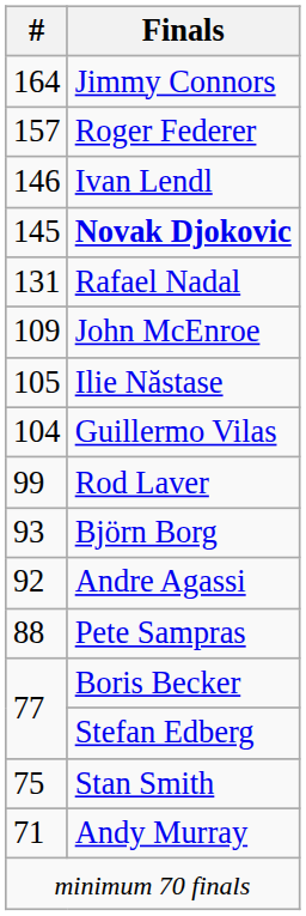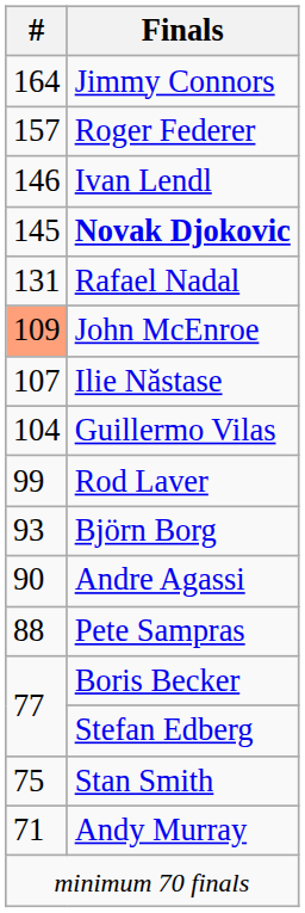John McEnroe | #: no background -> lightsalmon background
Ilie Năstase | #: 105 -> 107
Andre Agassi | #: 92 -> 90
